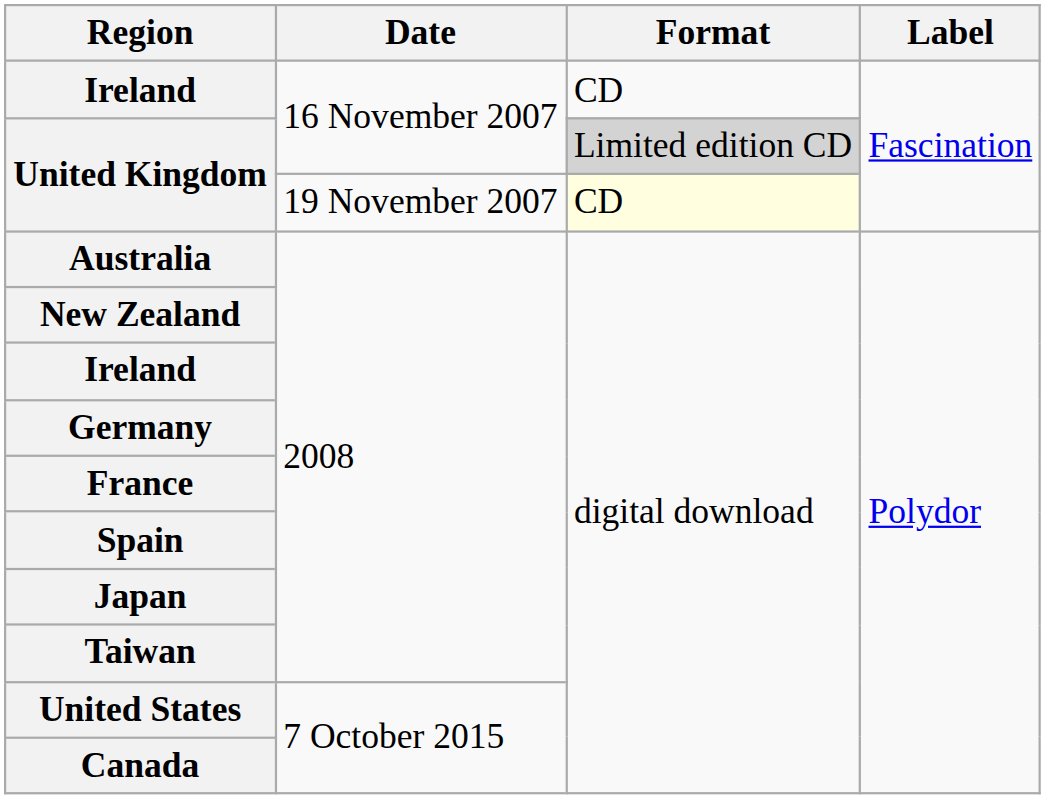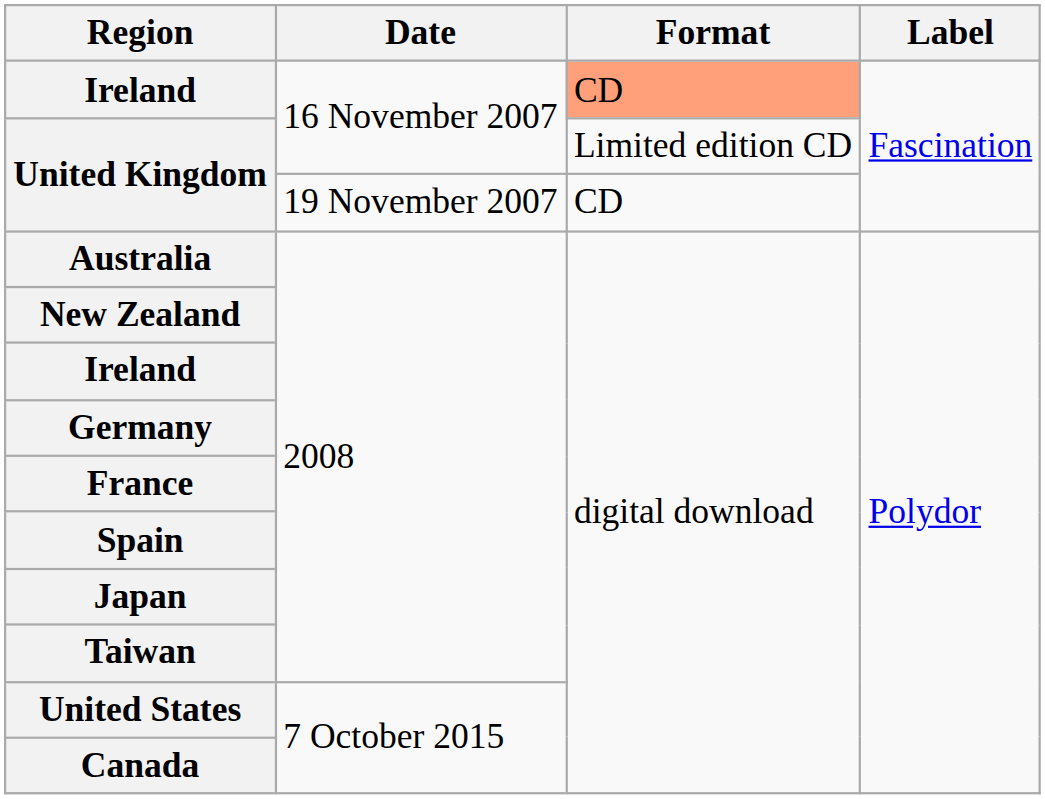Ireland / CD | Format: no background -> lightsalmon background
United Kingdom / Limited edition CD | Format: lightgrey background -> no background
United Kingdom / CD | Format: lightyellow background -> no background
